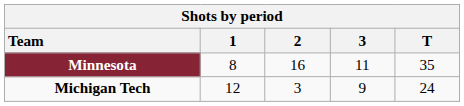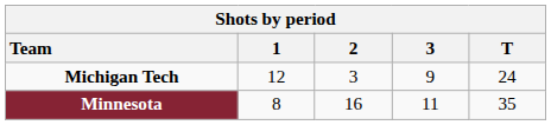rows swapped: Minnesota <-> Michigan Tech
